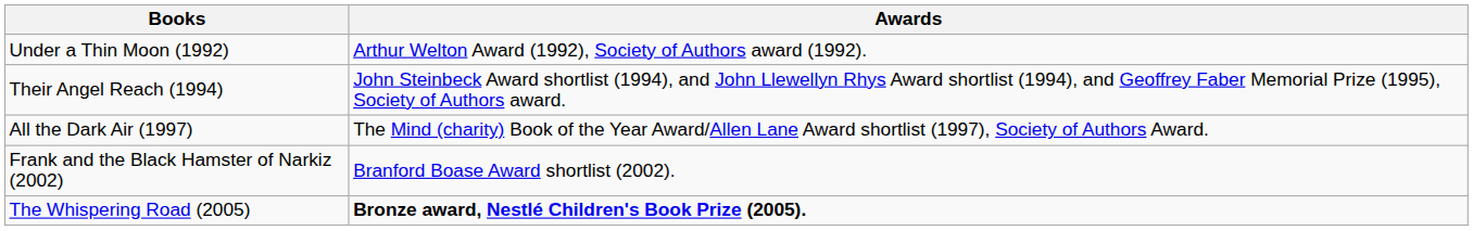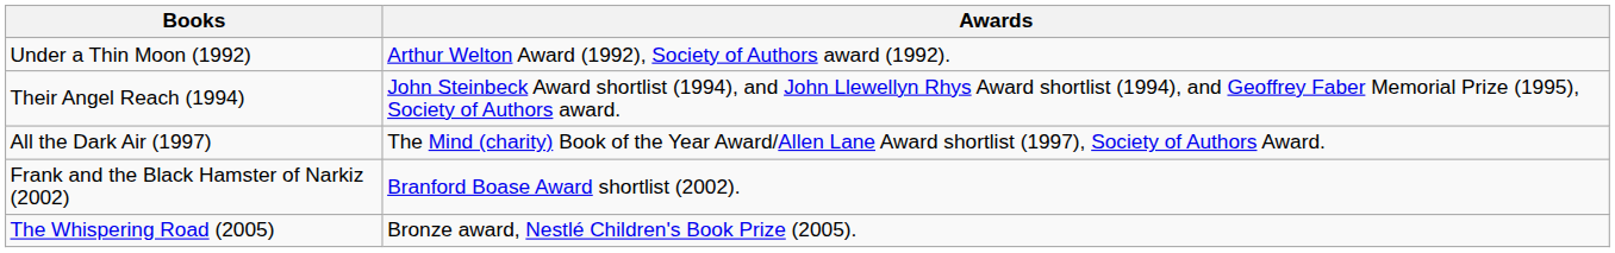The Whispering Road (2005) | Awards: bold -> normal
